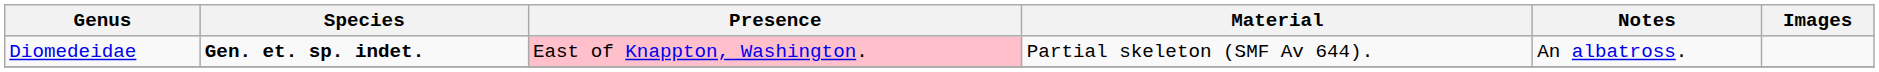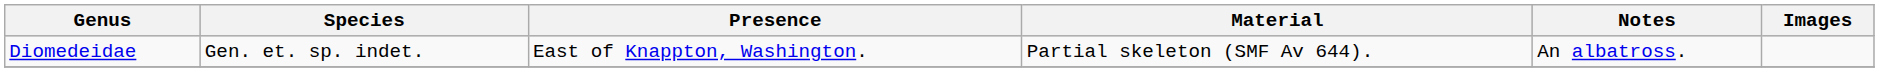Diomedeidae | Species: bold -> normal
Diomedeidae | Presence: pink background -> no background
